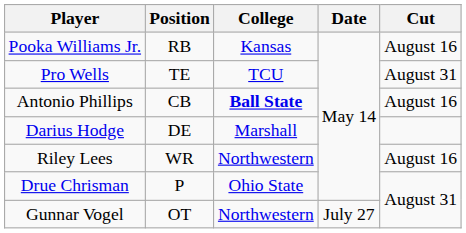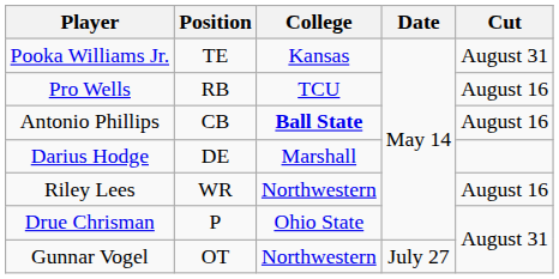Pooka Williams Jr. | Position: RB -> TE
Pooka Williams Jr. | Cut: August 16 -> August 31
Pro Wells | Position: TE -> RB
Pro Wells | Cut: August 31 -> August 16
